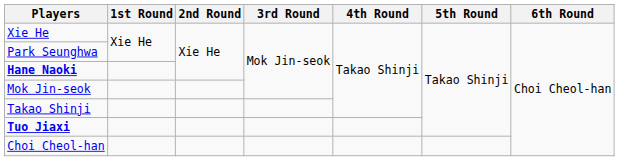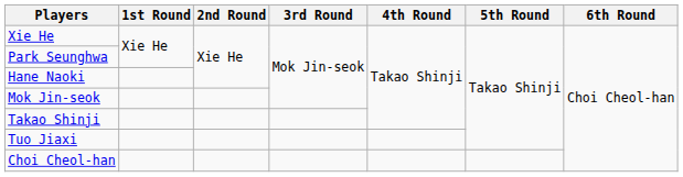Hane Naoki | Players: bold -> normal
Tuo Jiaxi | Players: bold -> normal
